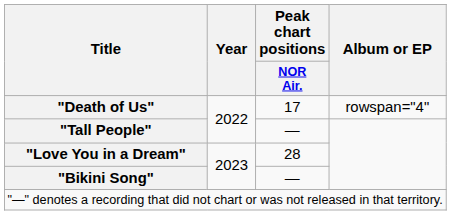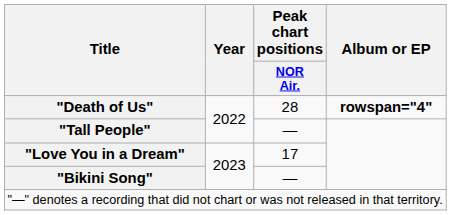"Death of Us" | Peak chart positions / NOR Air.: 17 -> 28
"Death of Us" | Album or EP: normal -> bold
"Love You in a Dream" | Peak chart positions / NOR Air.: 28 -> 17
